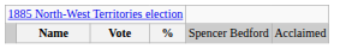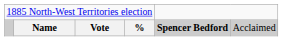Name | column 5: normal -> bold
